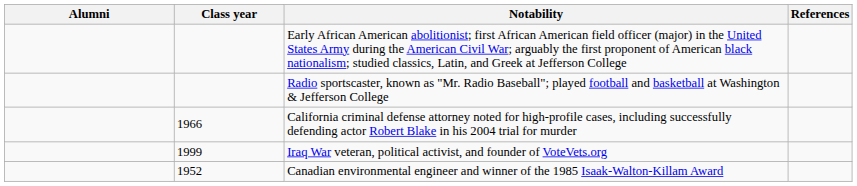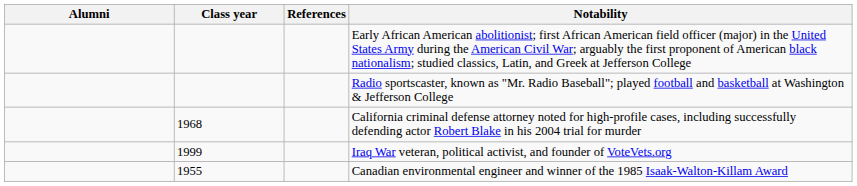columns swapped: Notability <-> References
row 4 | Class year: 1966 -> 1968
row 6 | Class year: 1952 -> 1955
